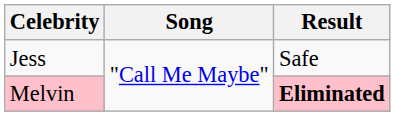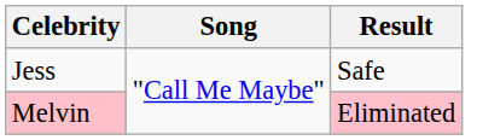Melvin | Result: bold -> normal
